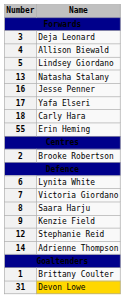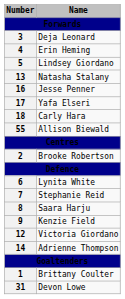4 | Name: Allison Biewald -> Erin Heming
55 | Name: Erin Heming -> Allison Biewald
7 | Name: Victoria Giordano -> Stephanie Reid
12 | Name: Stephanie Reid -> Victoria Giordano
31 | Name: gold background -> no background
